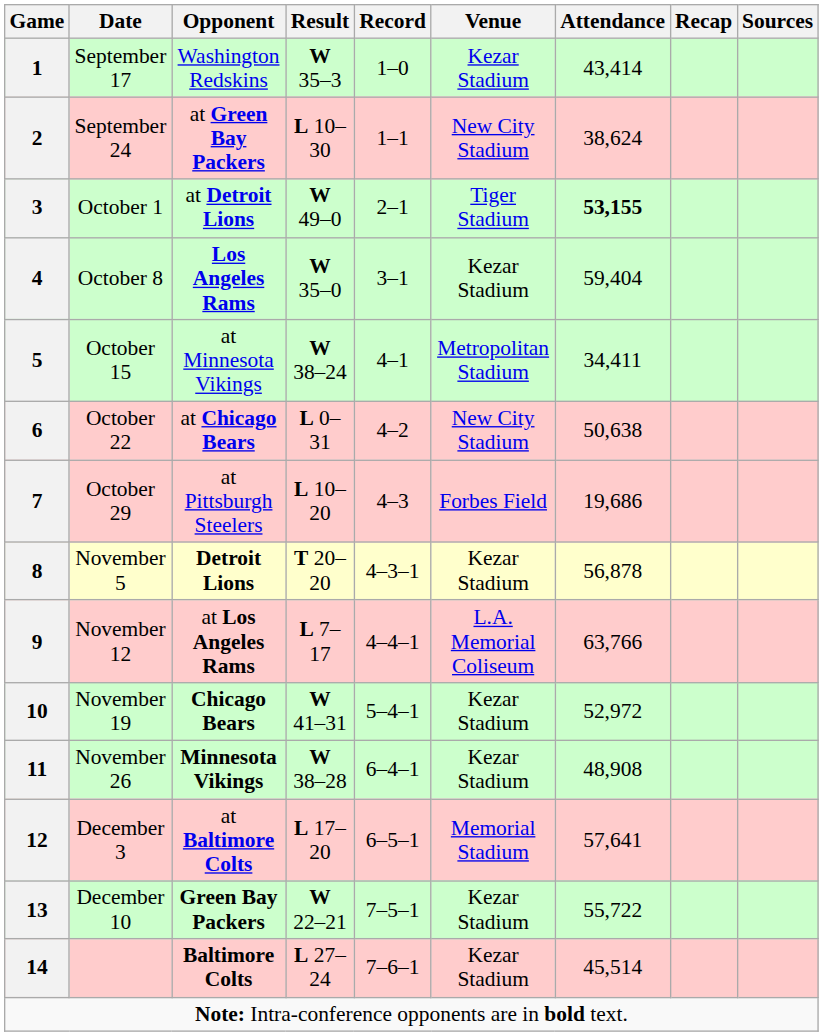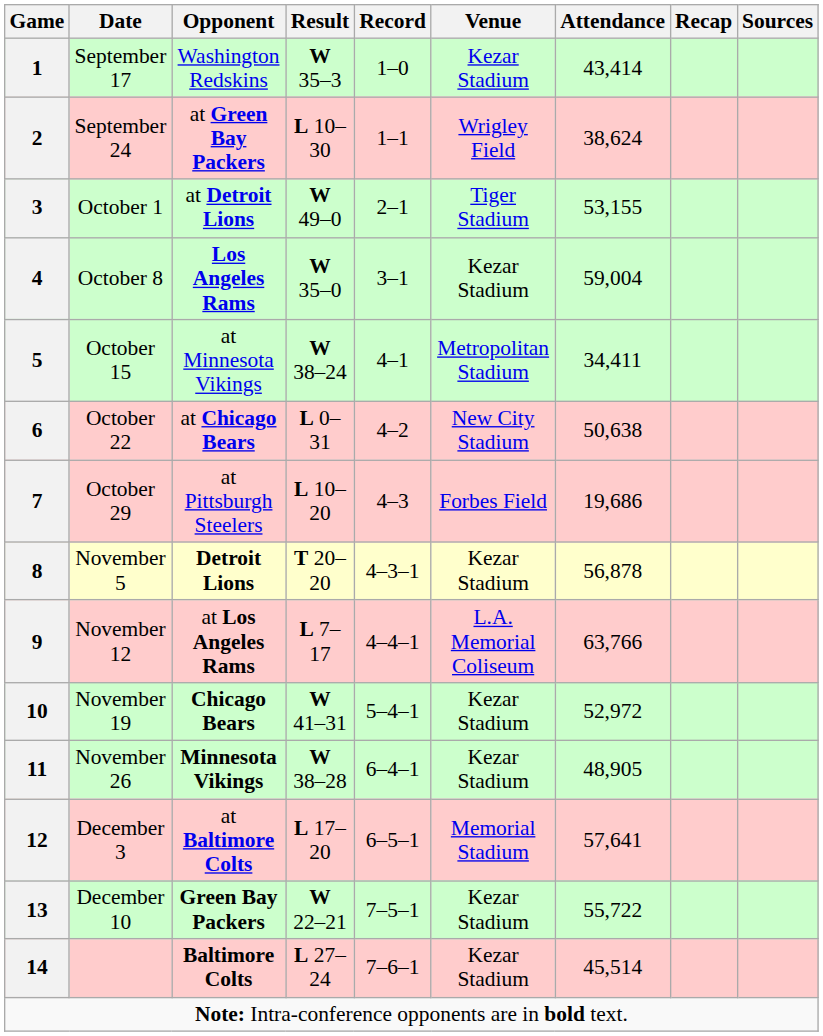2 | Venue: New City Stadium -> Wrigley Field
3 | Attendance: bold -> normal
4 | Attendance: 59,404 -> 59,004
11 | Attendance: 48,908 -> 48,905
